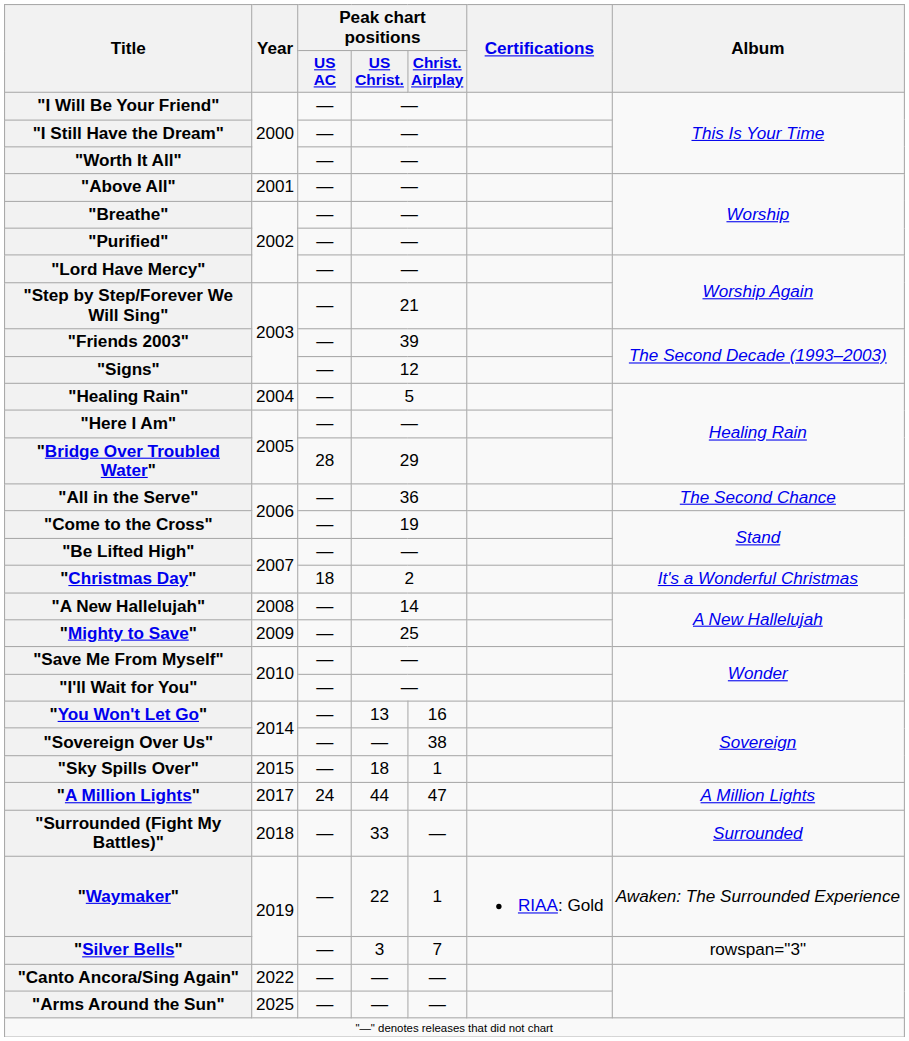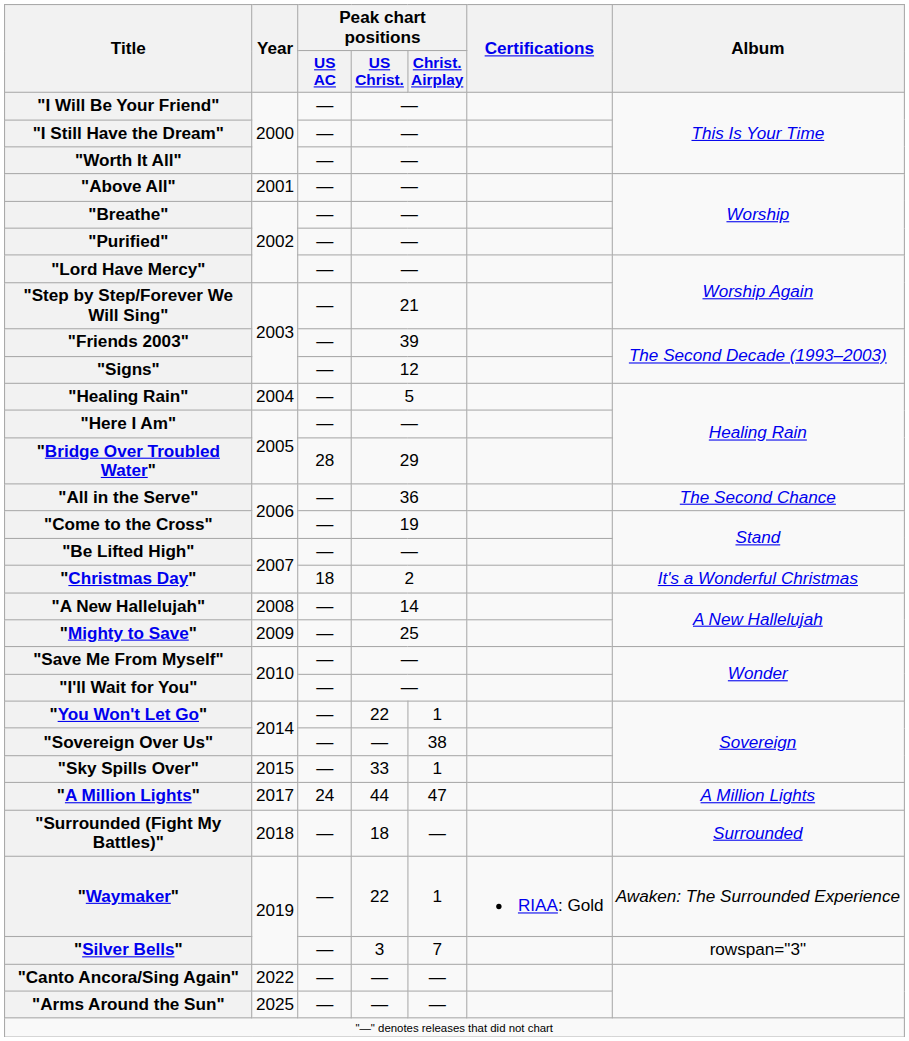"You Won't Let Go" | Peak chart positions / US Christ.: 13 -> 22
"You Won't Let Go" | Peak chart positions / Christ. Airplay: 16 -> 1
"Sky Spills Over" | Peak chart positions / US Christ.: 18 -> 33
"Surrounded (Fight My Battles)" | Peak chart positions / US Christ.: 33 -> 18
